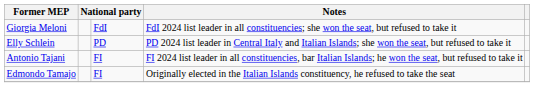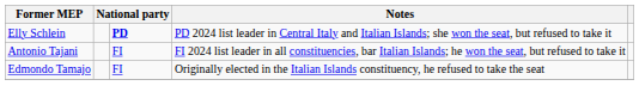- row: Giorgia Meloni | FdI | FdI 2024 list leader in all constituencies; she won the seat, but refused to take it
Elly Schlein | column 3: normal -> bold
